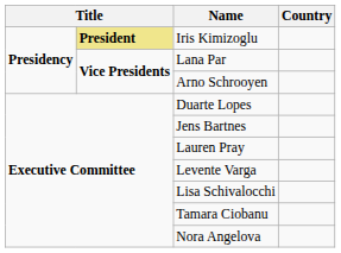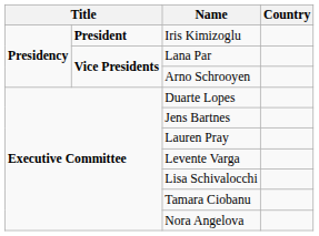Iris Kimizoglu | column 2: khaki background -> no background
